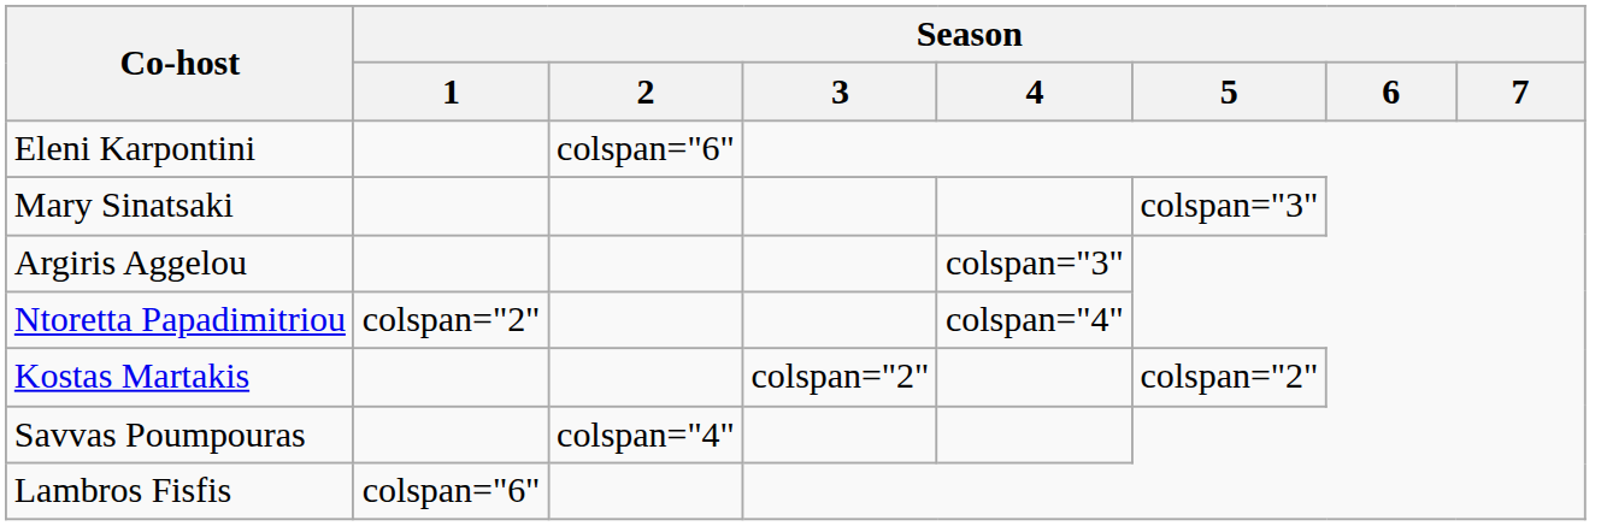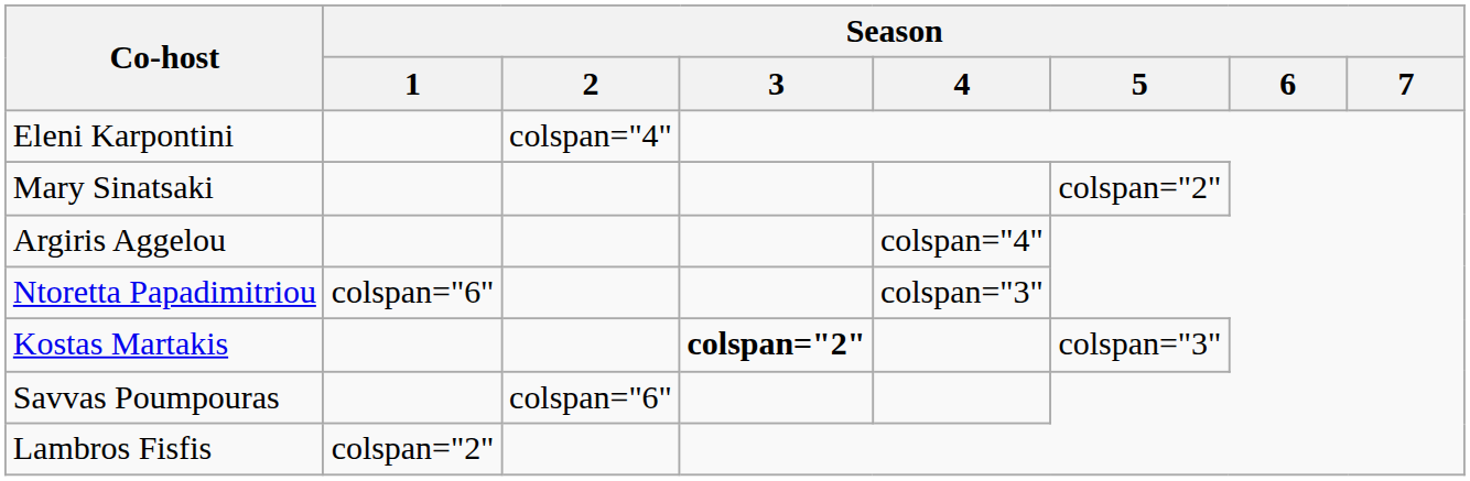Eleni Karpontini | Season / 2: colspan="6" -> colspan="4"
Mary Sinatsaki | Season / 5: colspan="3" -> colspan="2"
Argiris Aggelou | Season / 4: colspan="3" -> colspan="4"
Ntoretta Papadimitriou | Season / 1: colspan="2" -> colspan="6"
Ntoretta Papadimitriou | Season / 4: colspan="4" -> colspan="3"
Kostas Martakis | Season / 3: normal -> bold
Kostas Martakis | Season / 5: colspan="2" -> colspan="3"
Savvas Poumpouras | Season / 2: colspan="4" -> colspan="6"
Lambros Fisfis | Season / 1: colspan="6" -> colspan="2"
